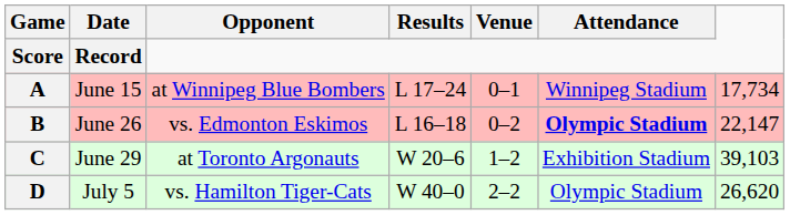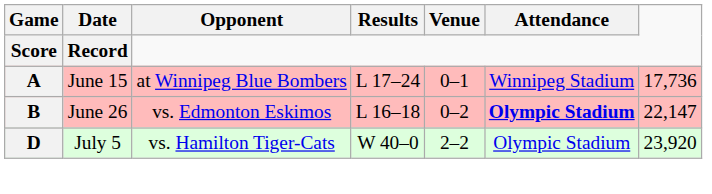A | column 7: 17,734 -> 17,736
- row: C | June 29 | at Toronto Argonauts | W 20–6 | 1–2 | Exhibition Stadium | 39,103
D | column 7: 26,620 -> 23,920
